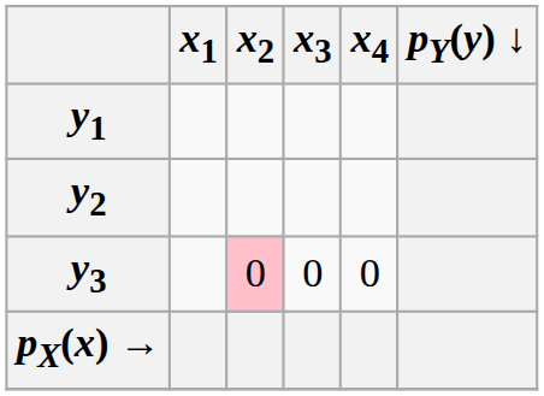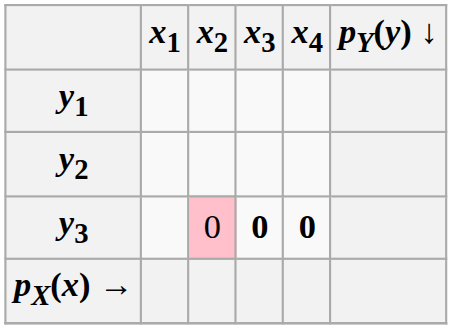y3 | x3: normal -> bold
y3 | x4: normal -> bold
